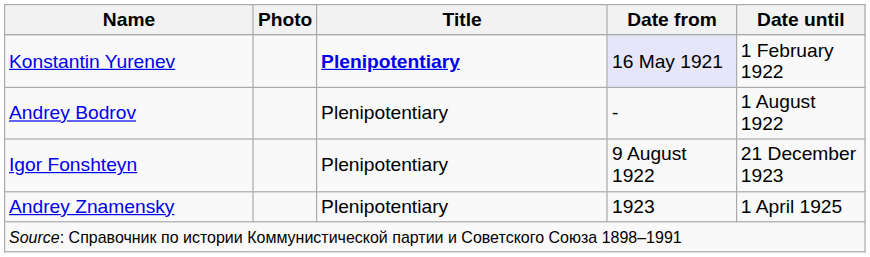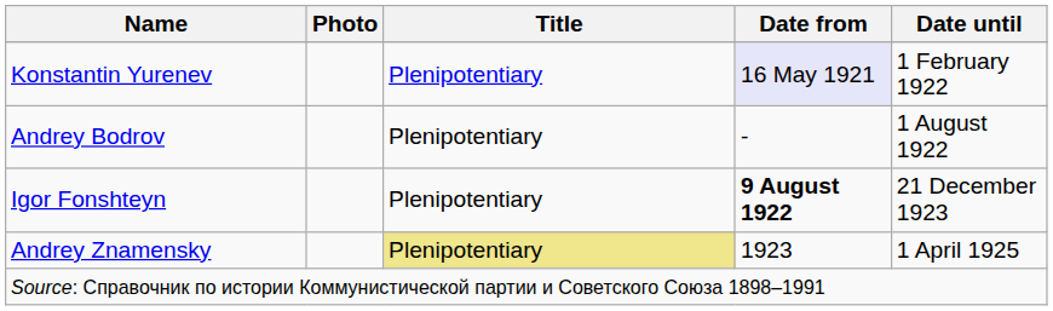Konstantin Yurenev | Title: bold -> normal
Igor Fonshteyn | Date from: normal -> bold
Andrey Znamensky | Title: no background -> khaki background
